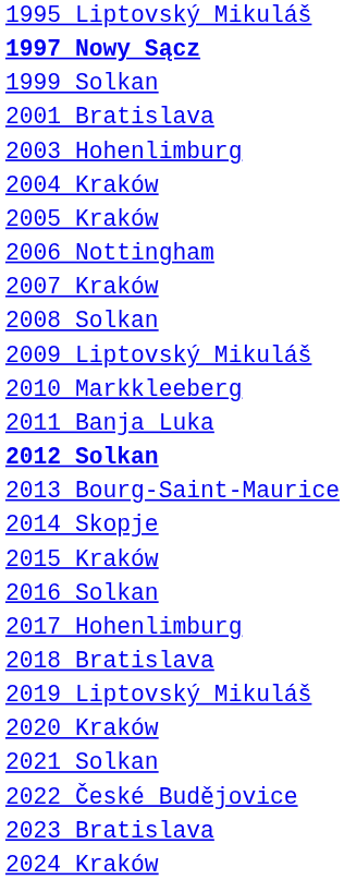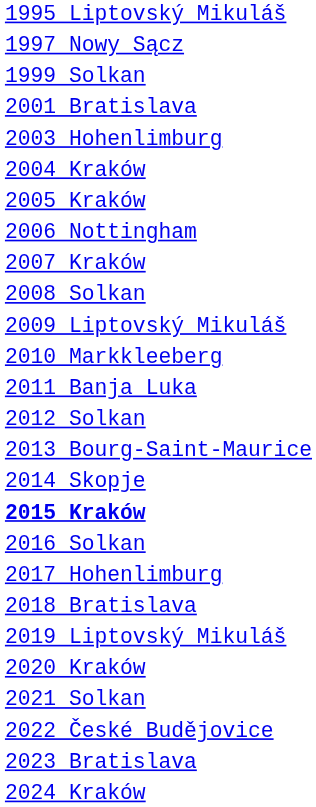1997 Nowy Sącz | column 1: bold -> normal
2012 Solkan | column 1: bold -> normal
2015 Kraków | column 1: normal -> bold
